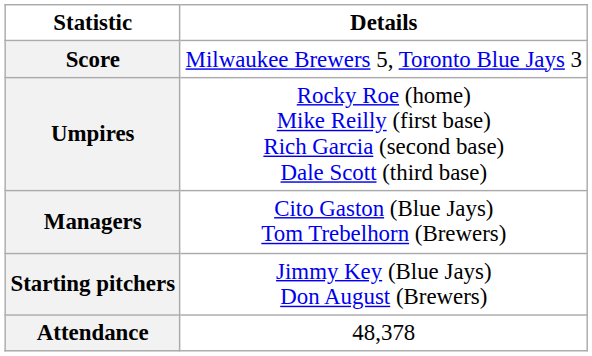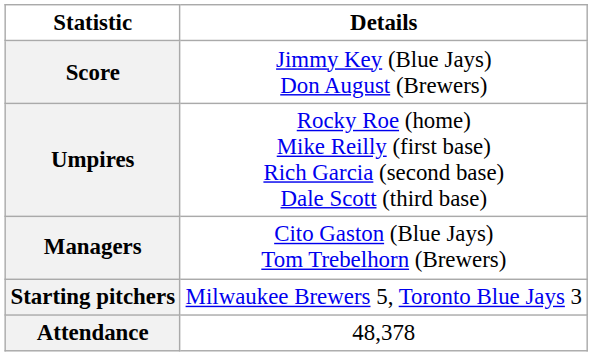Score | Details: Milwaukee Brewers 5, Toronto Blue Jays 3 -> Jimmy Key (Blue Jays) Don August (Brewers)
Starting pitchers | Details: Jimmy Key (Blue Jays) Don August (Brewers) -> Milwaukee Brewers 5, Toronto Blue Jays 3
